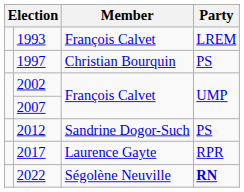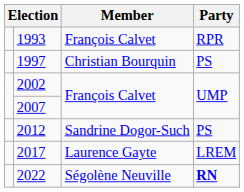1993 | Party: LREM -> RPR
2017 | Party: RPR -> LREM
